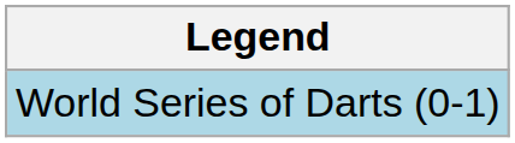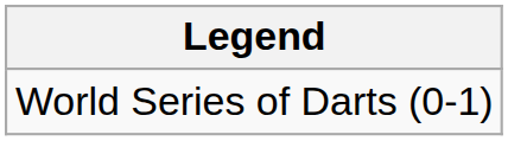row 2 | column 1: lightblue background -> no background
